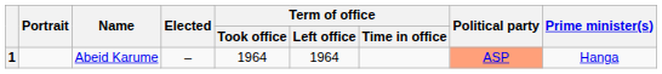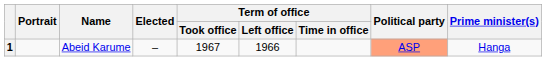1 | Term of office / Took office: 1964 -> 1967
1 | Term of office / Left office: 1964 -> 1966
